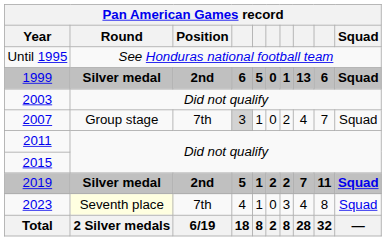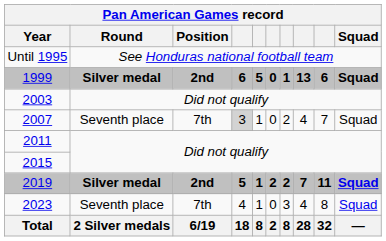2007 | Round: Group stage -> Seventh place
2023 | Round: lightyellow background -> no background
